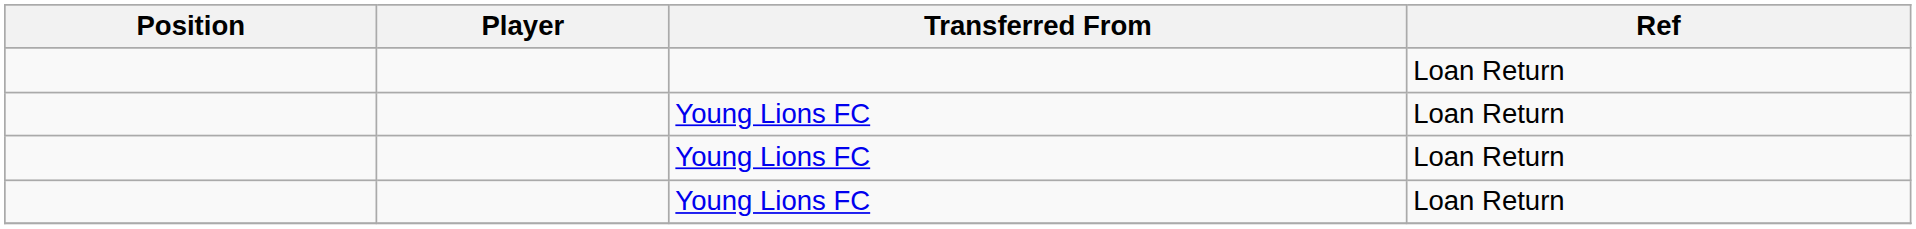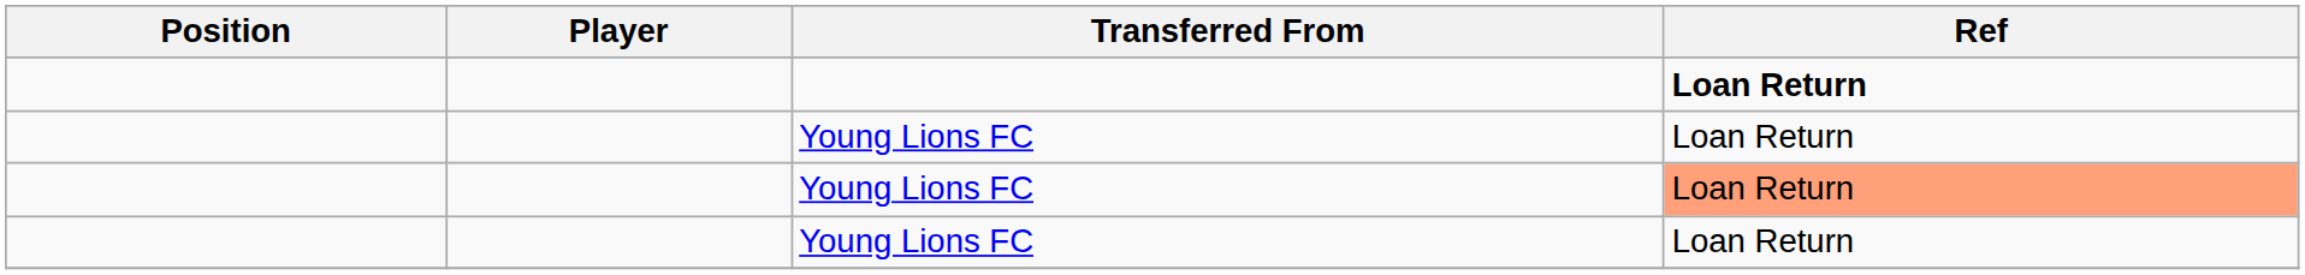row 2 | Ref: normal -> bold
row 4 | Ref: no background -> lightsalmon background
